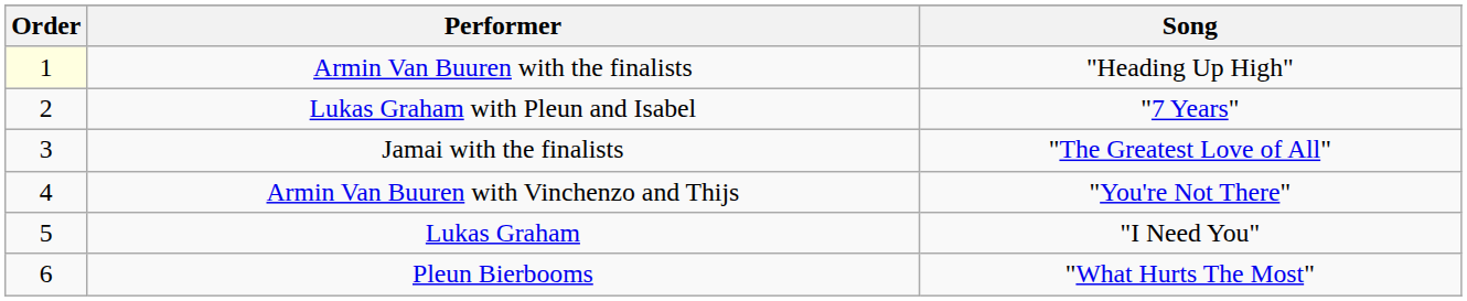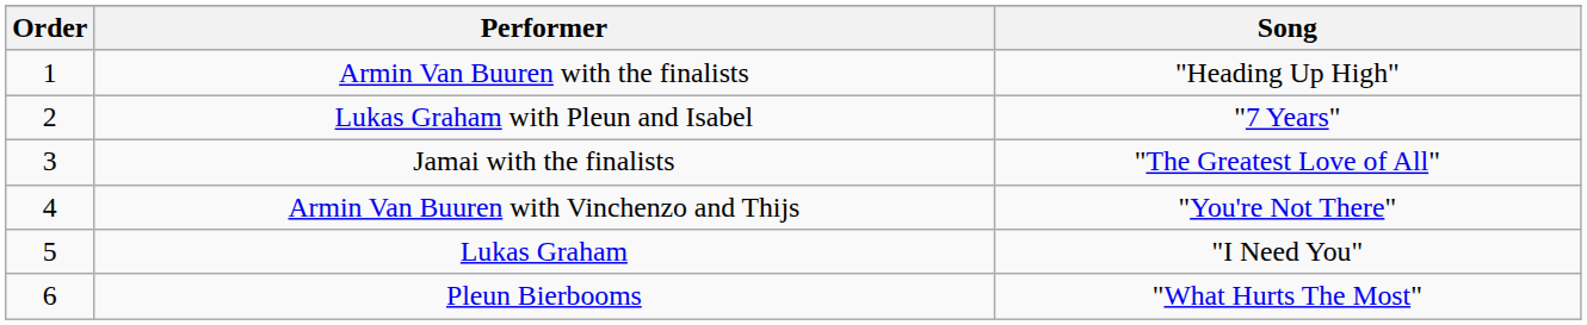Armin Van Buuren with the finalists | Order: lightyellow background -> no background
